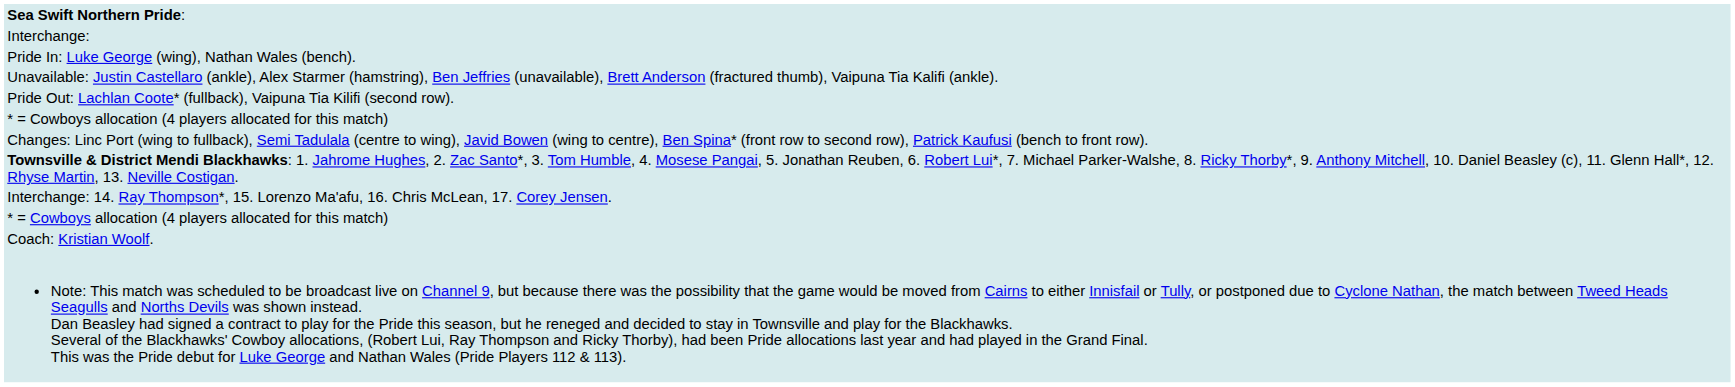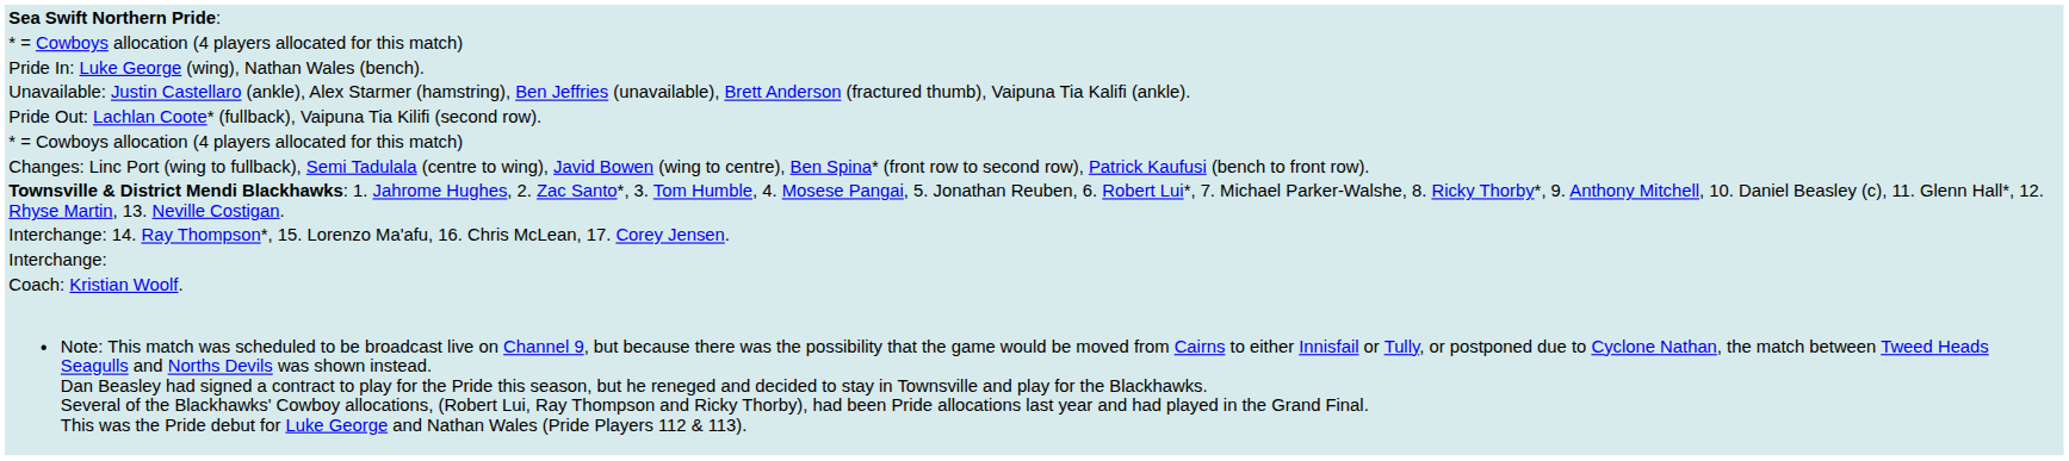row 2 | column 1: Interchange: -> * = Cowboys allocation (4 players allocated for this match)
row 10 | column 1: * = Cowboys allocation (4 players allocated for this match) -> Interchange:
